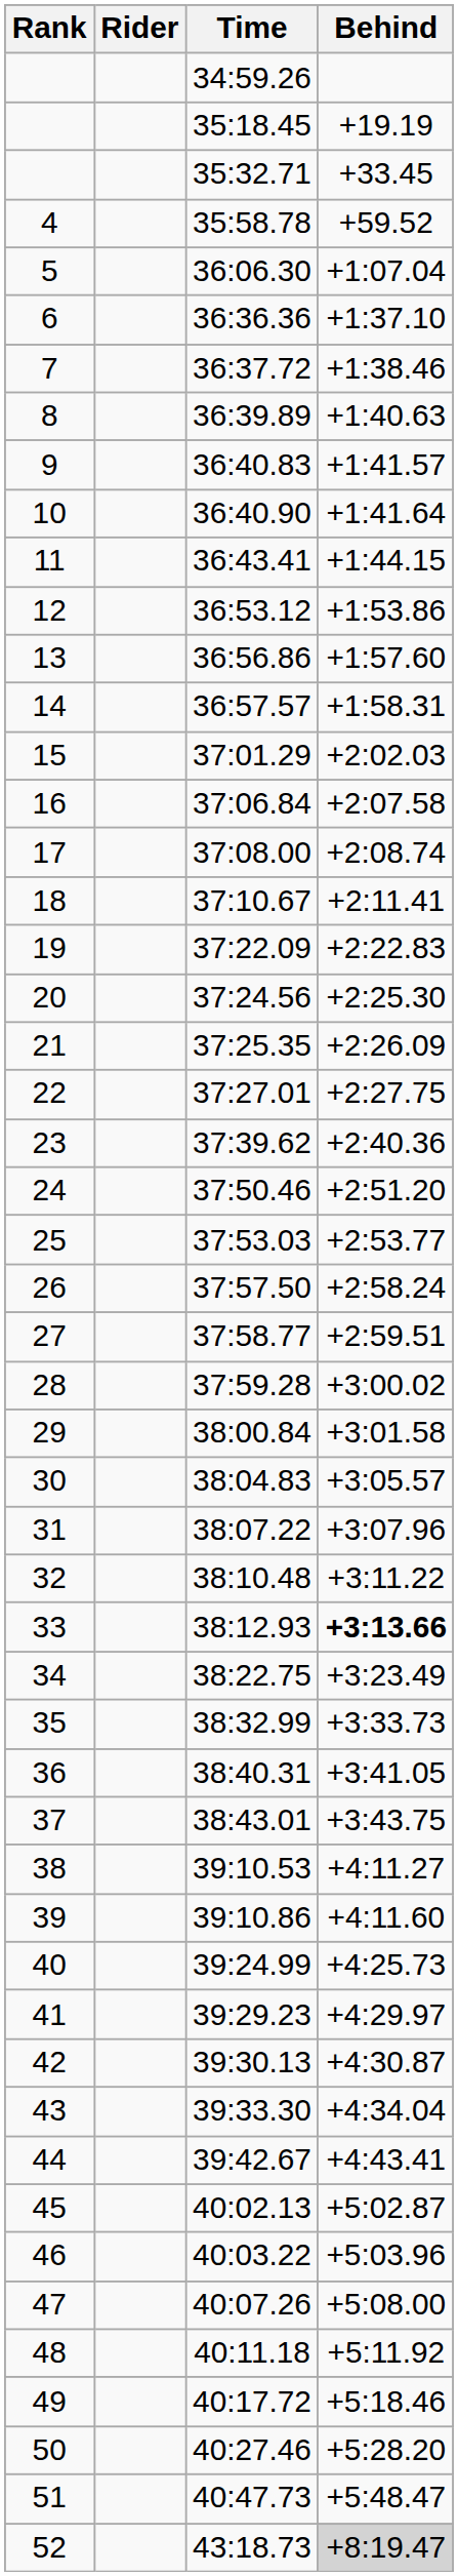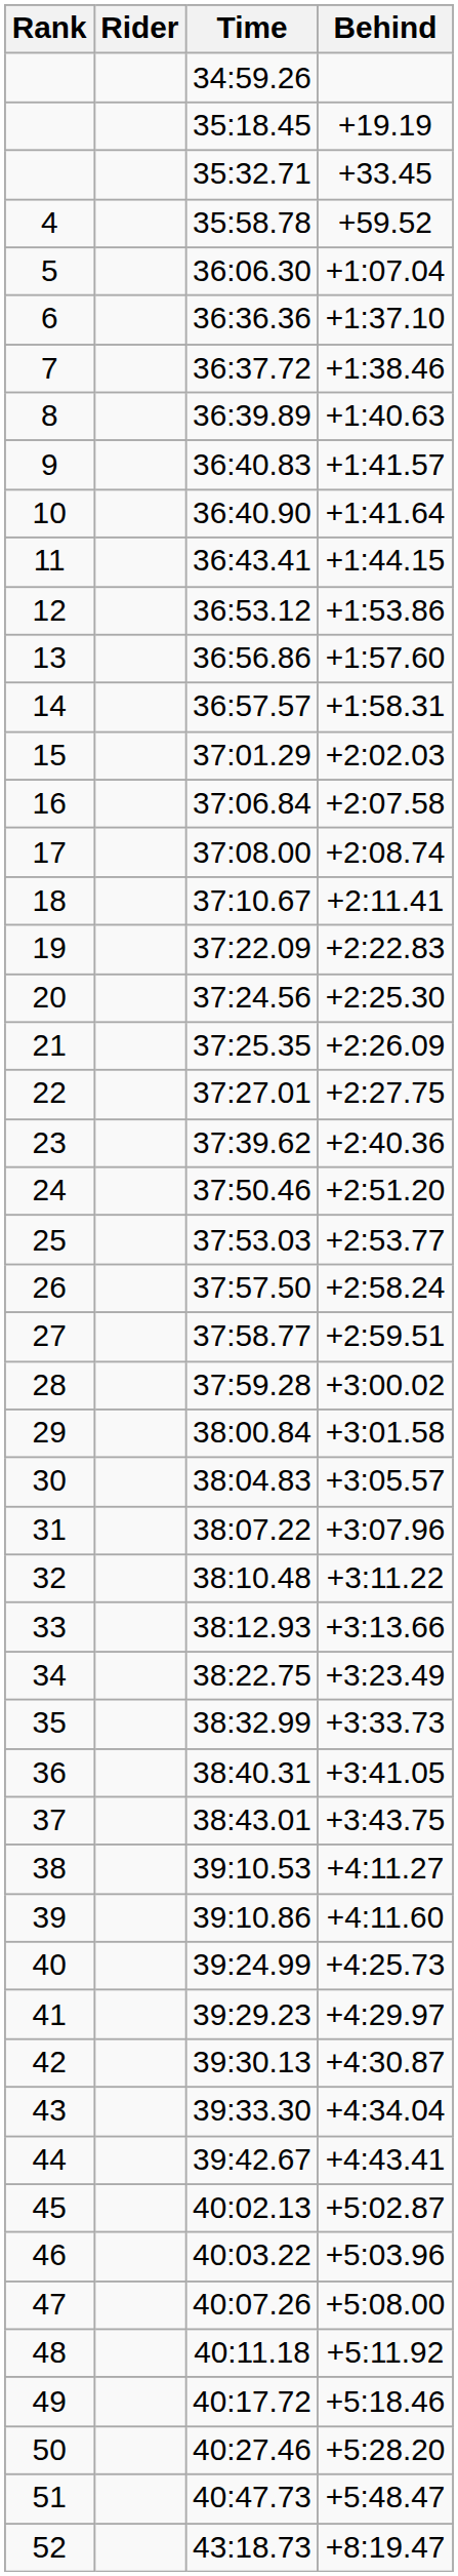38:12.93 | Behind: bold -> normal
43:18.73 | Behind: lightgrey background -> no background
